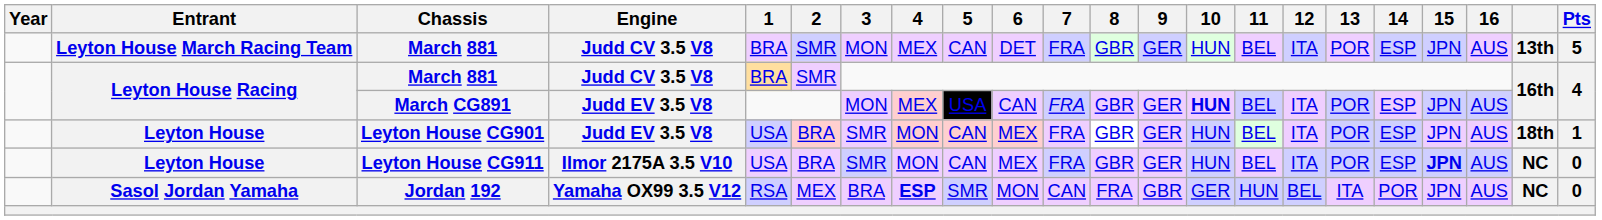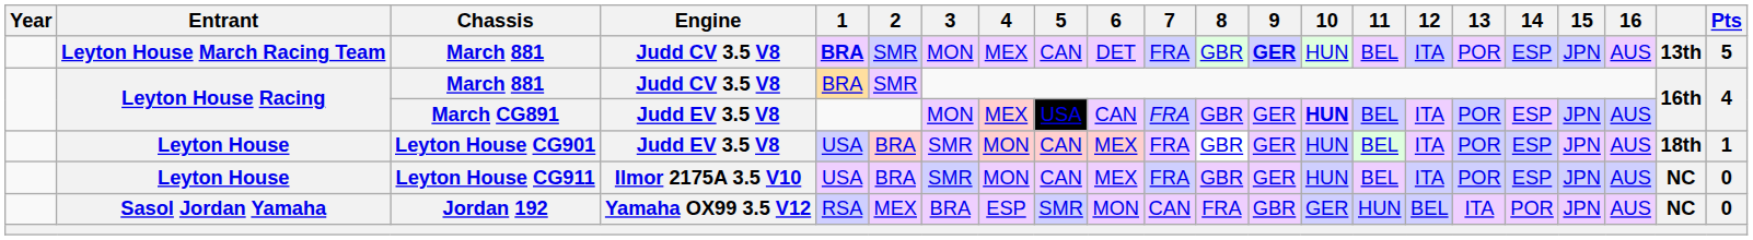Leyton House March Racing Team / March 881 | 1: normal -> bold
Leyton House March Racing Team / March 881 | 9: normal -> bold
Leyton House CG911 | 15: bold -> normal
Jordan 192 | 4: bold -> normal
